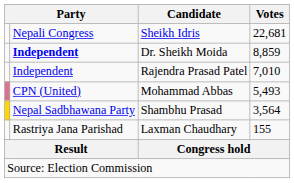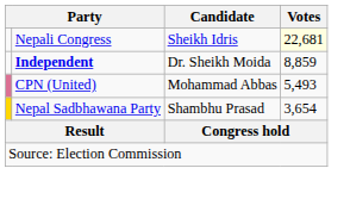Sheikh Idris | Votes: no background -> lightyellow background
- row: Independent | Rajendra Prasad Patel | 7,010
Shambhu Prasad | Votes: 3,564 -> 3,654
- row: Rastriya Jana Parishad | Laxman Chaudhary | 155
